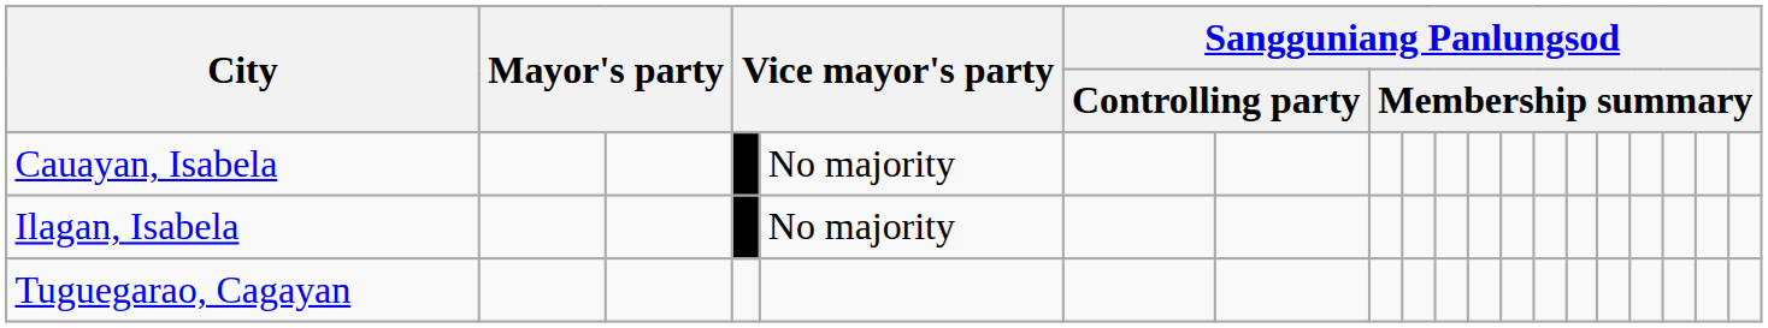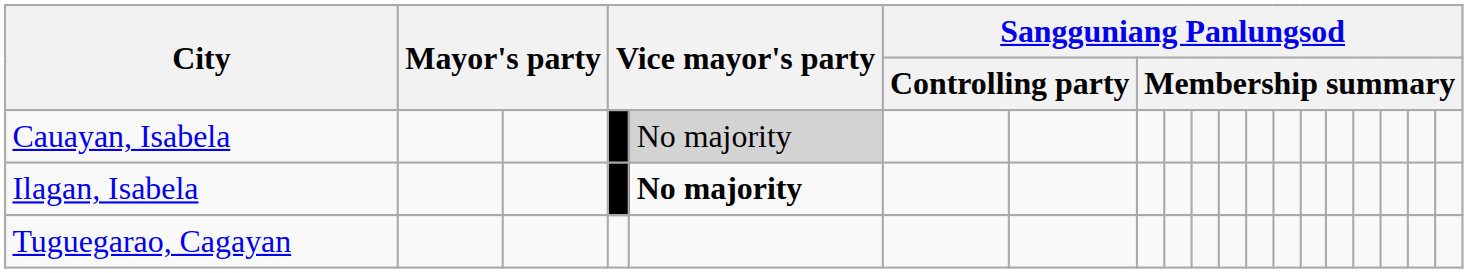Cauayan, Isabela | column 5: no background -> lightgrey background
Ilagan, Isabela | column 5: normal -> bold
